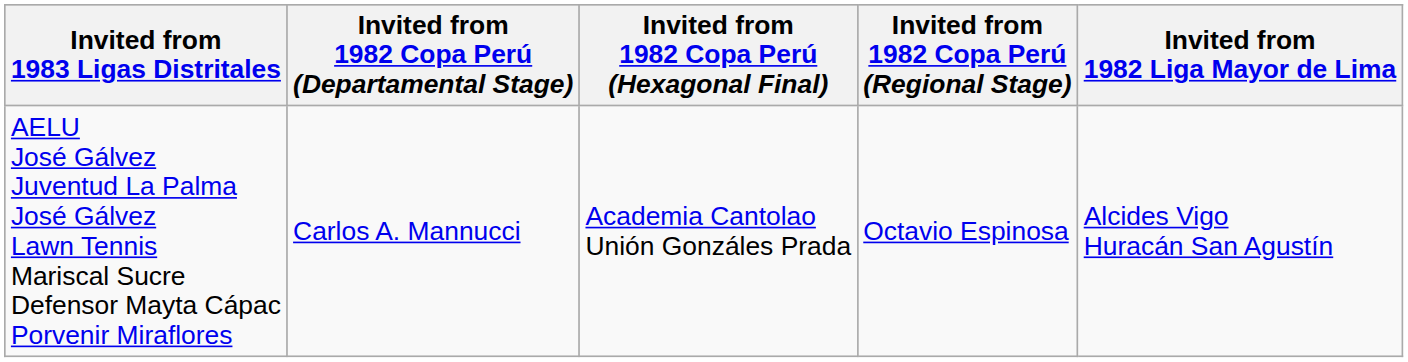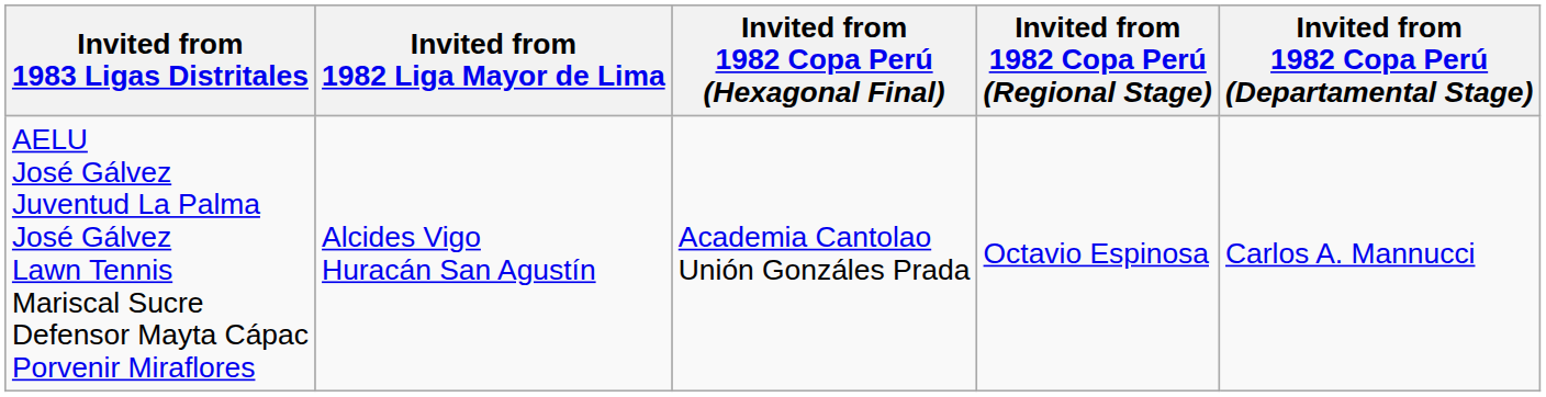columns swapped: Invited from 1982 Liga Mayor de Lima <-> Invited from 1982 Copa Perú (Departamental Stage)
